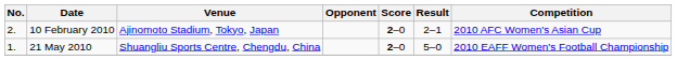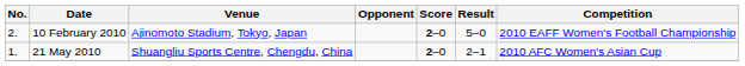10 February 2010 | Result: 2–1 -> 5–0
10 February 2010 | Competition: 2010 AFC Women's Asian Cup -> 2010 EAFF Women's Football Championship
21 May 2010 | Result: 5–0 -> 2–1
21 May 2010 | Competition: 2010 EAFF Women's Football Championship -> 2010 AFC Women's Asian Cup
